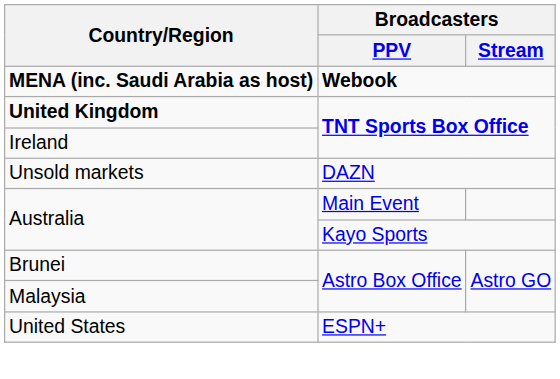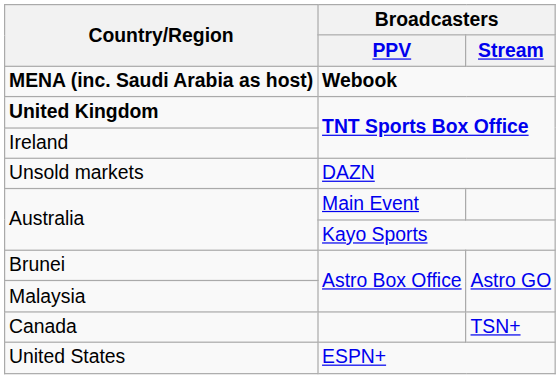+ row: Canada | TSN+
